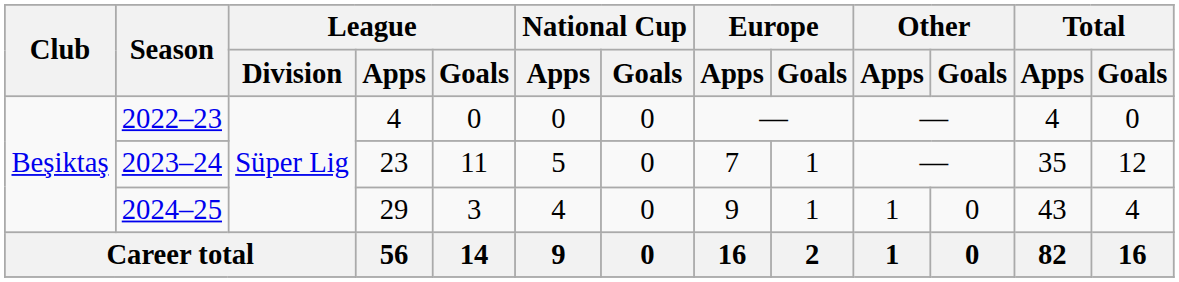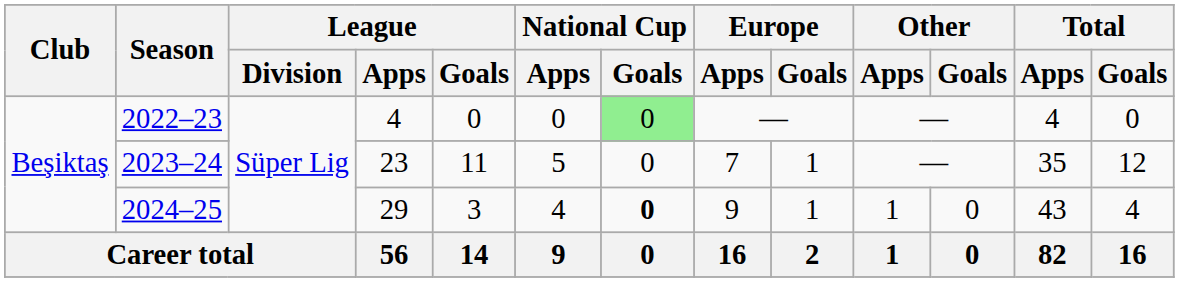2022–23 | National Cup / Goals: no background -> lightgreen background
2024–25 | National Cup / Goals: normal -> bold
